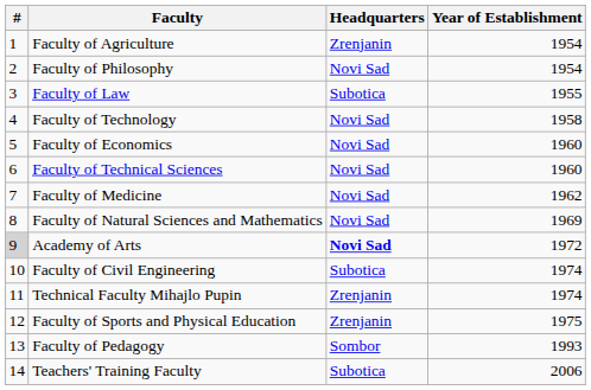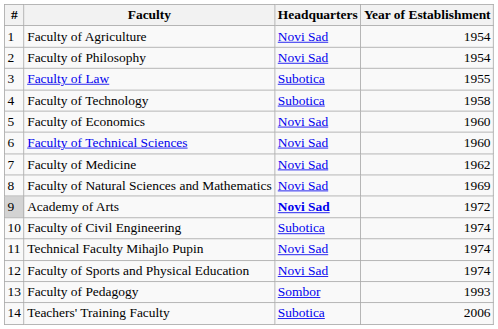Faculty of Agriculture | Headquarters: Zrenjanin -> Novi Sad
Faculty of Technology | Headquarters: Novi Sad -> Subotica
Technical Faculty Mihajlo Pupin | Headquarters: Zrenjanin -> Novi Sad
Faculty of Sports and Physical Education | Headquarters: Zrenjanin -> Novi Sad
Faculty of Sports and Physical Education | Year of Establishment: 1975 -> 1974
